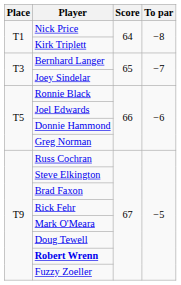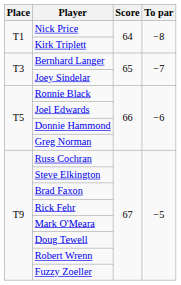Robert Wrenn | Player: bold -> normal
